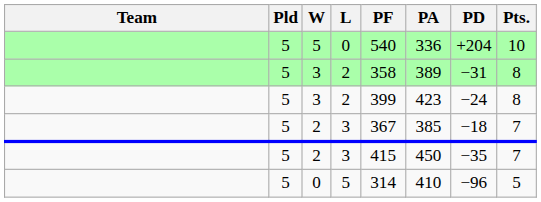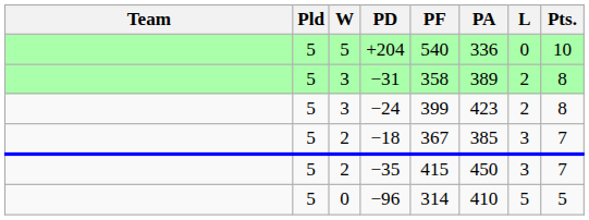columns swapped: L <-> PD
